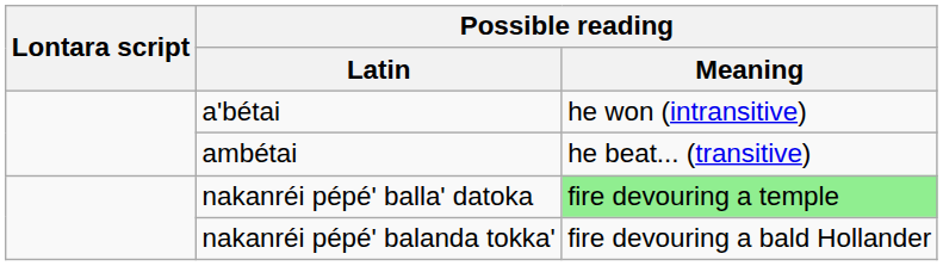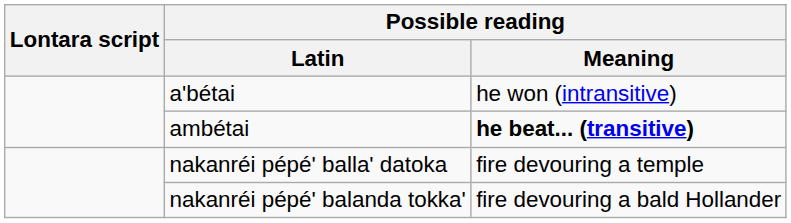ambétai | Possible reading / Meaning: normal -> bold
nakanréi pépé' balla' datoka | Possible reading / Meaning: lightgreen background -> no background
